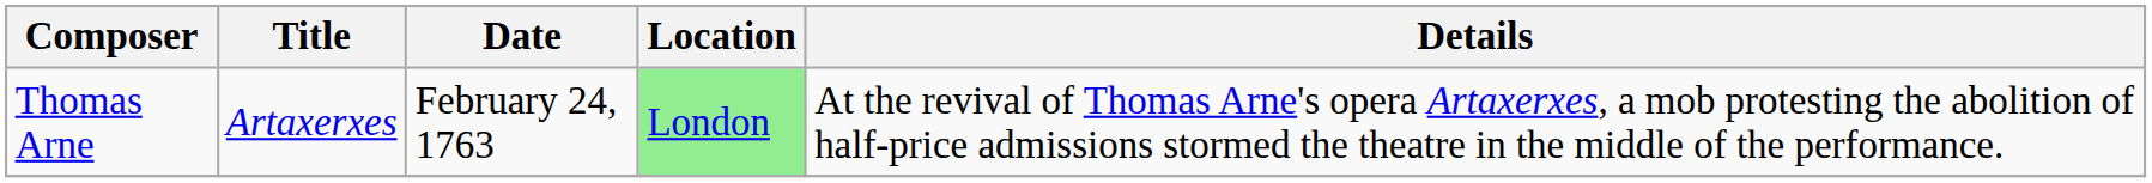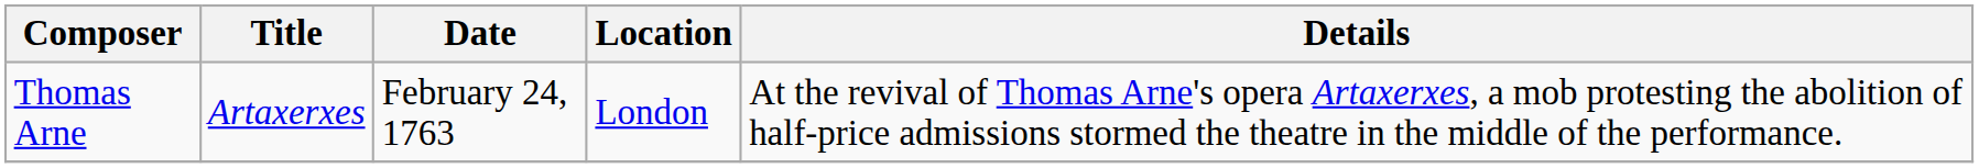Thomas Arne | Location: lightgreen background -> no background
